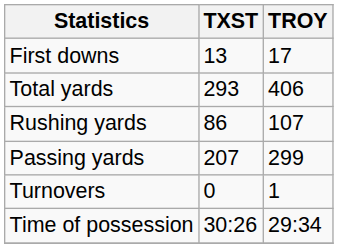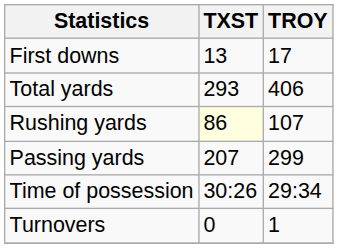Rushing yards | TXST: no background -> lightyellow background
rows swapped: Turnovers <-> Time of possession
